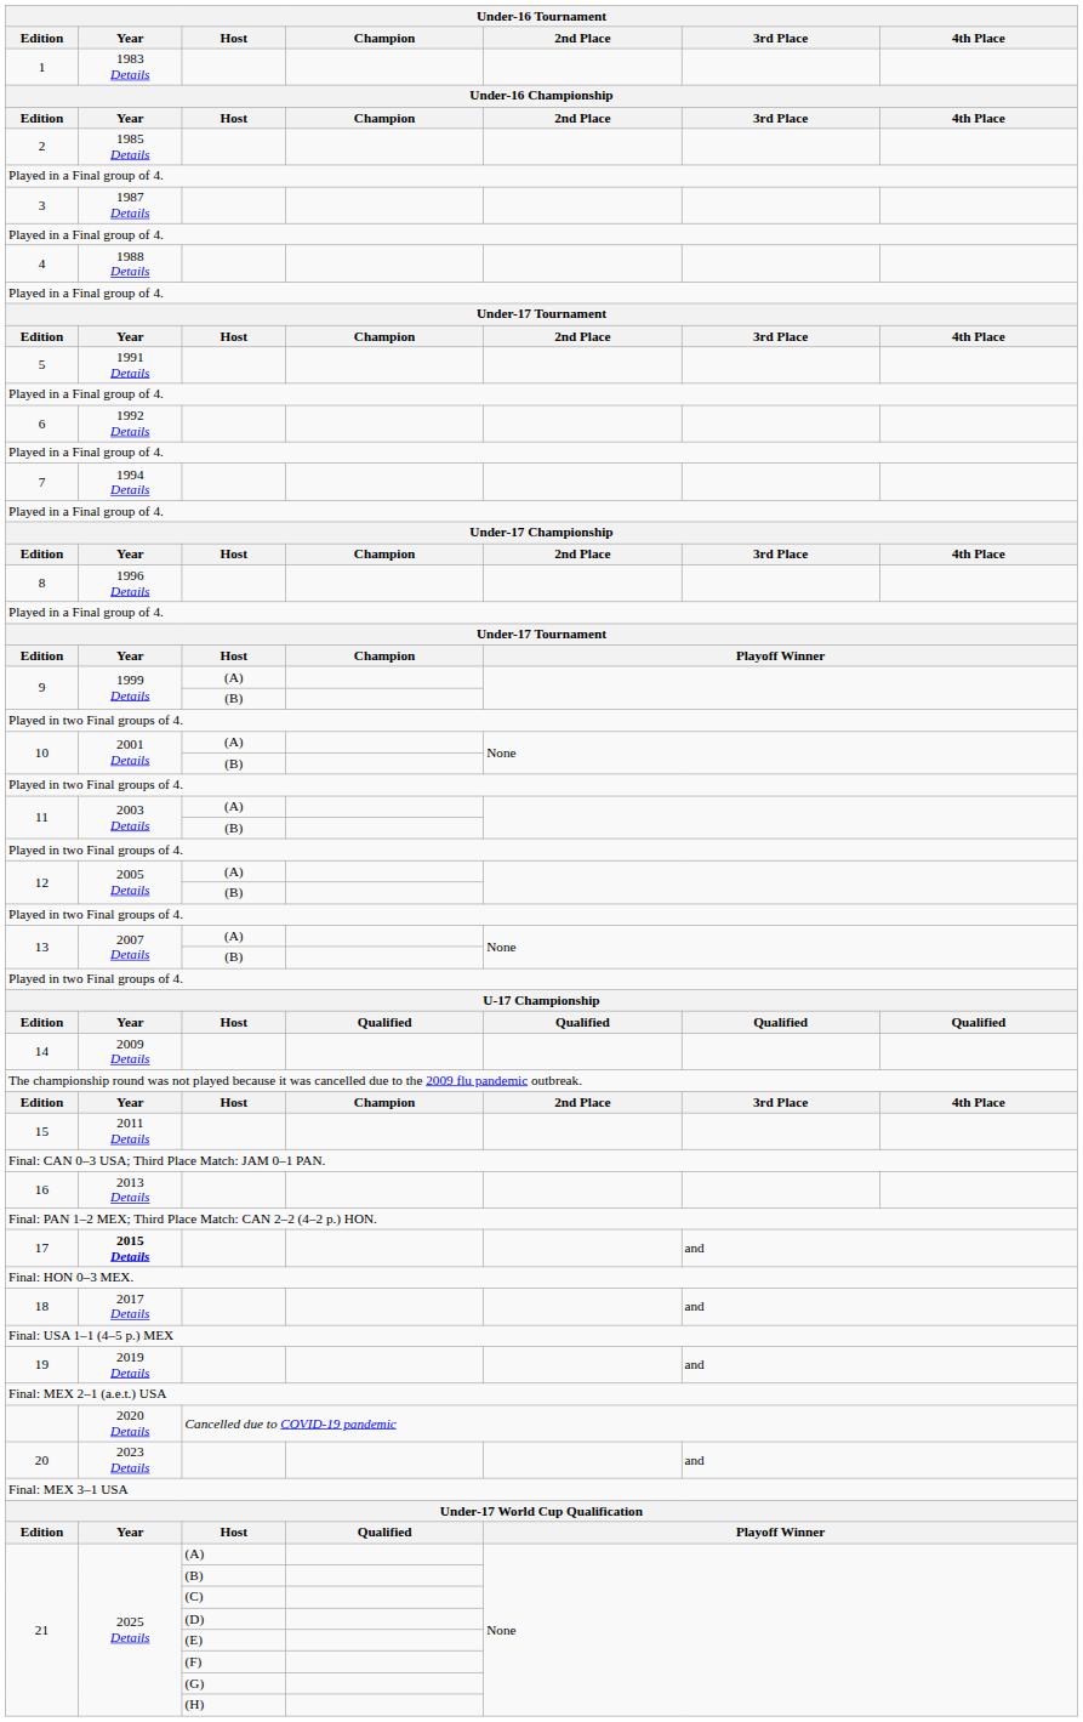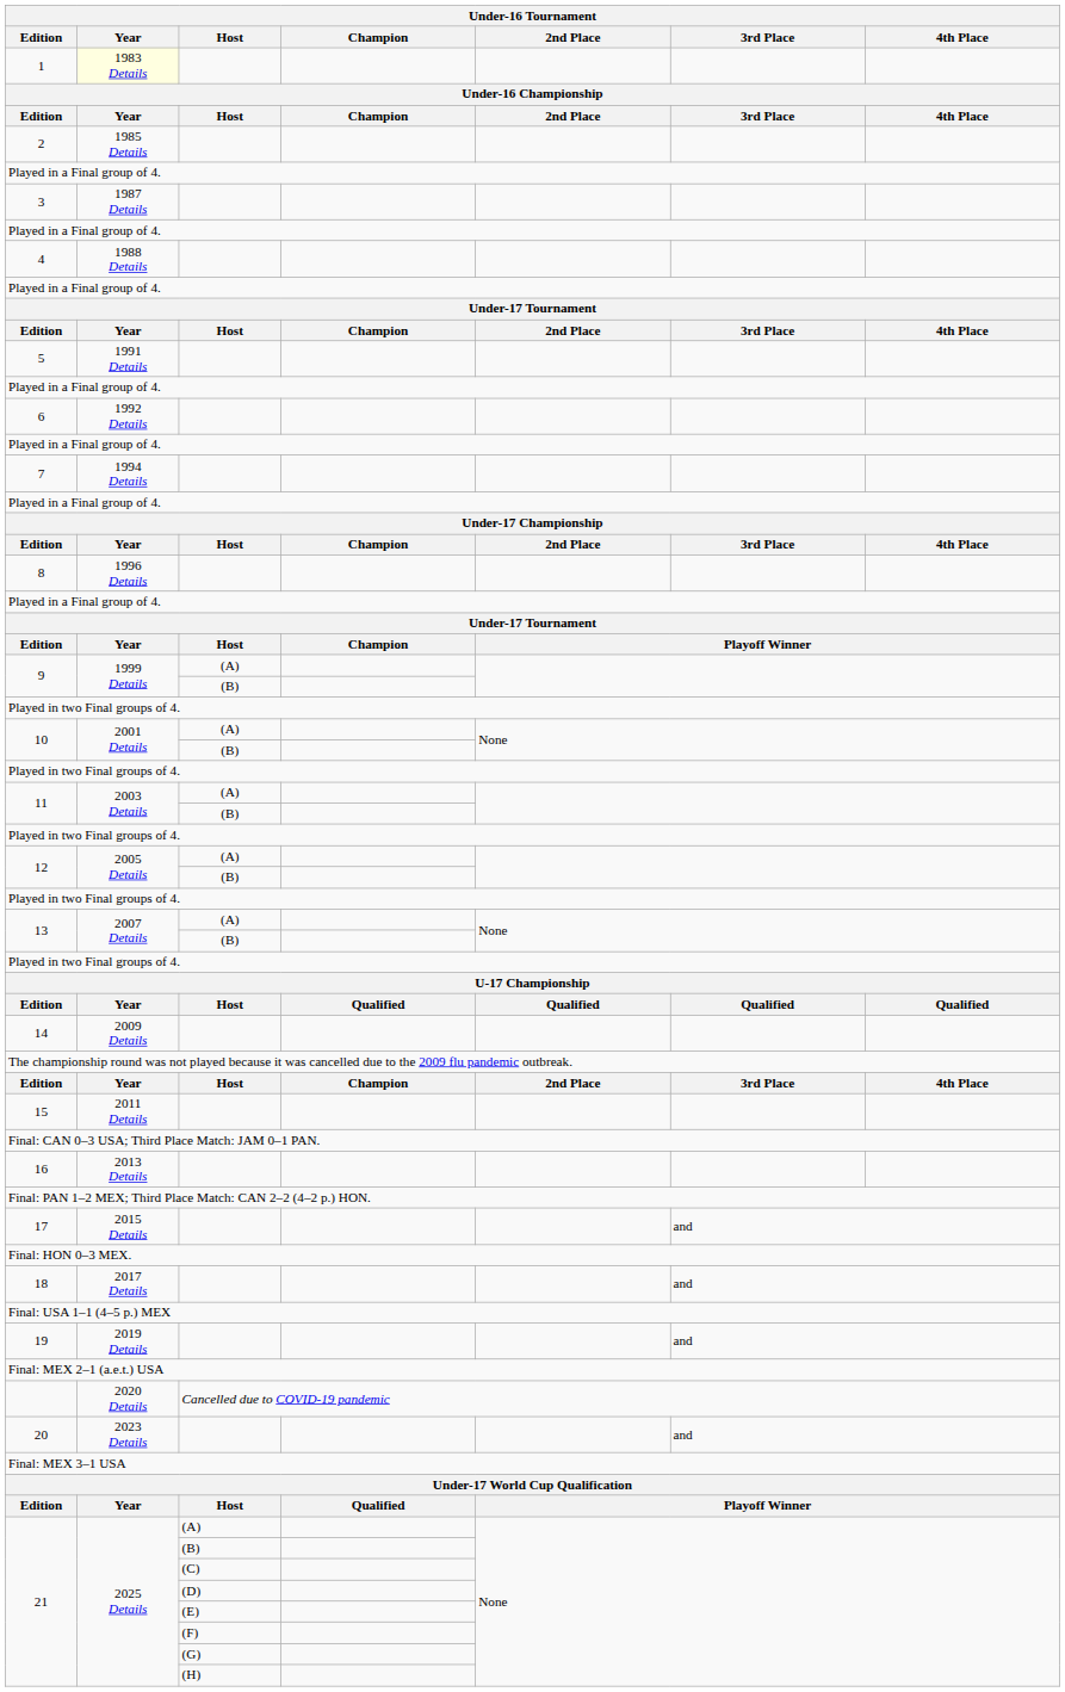1 | Under-16 Tournament / Year: no background -> lightyellow background
17 | Under-16 Tournament / Year: bold -> normal
